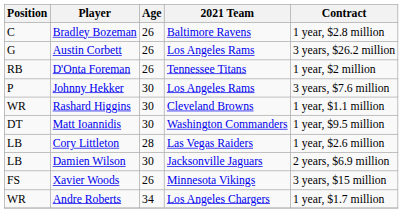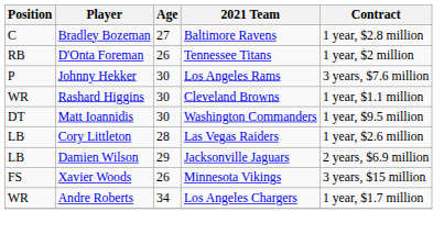Bradley Bozeman | Age: 26 -> 27
- row: G | Austin Corbett | 26 | Los Angeles Rams | 3 years, $26.2 million
Damien Wilson | Age: 30 -> 29
